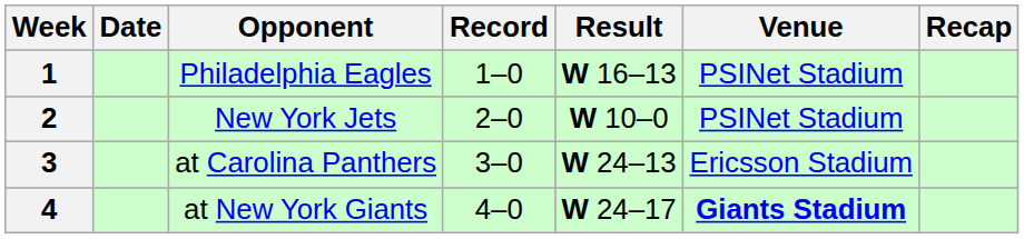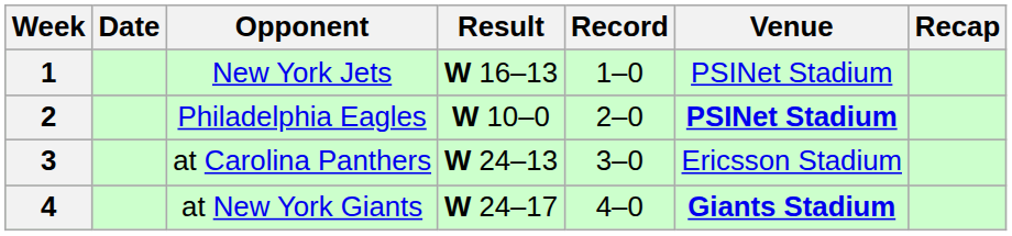columns swapped: Result <-> Record
1 | Opponent: Philadelphia Eagles -> New York Jets
2 | Opponent: New York Jets -> Philadelphia Eagles
2 | Venue: normal -> bold
